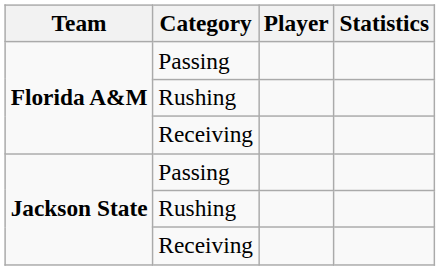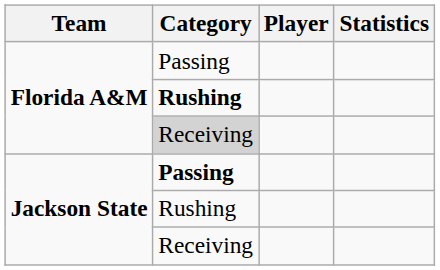Florida A&M / Rushing | Category: normal -> bold
Florida A&M / Receiving | Category: no background -> lightgrey background
Jackson State / Passing | Category: normal -> bold
